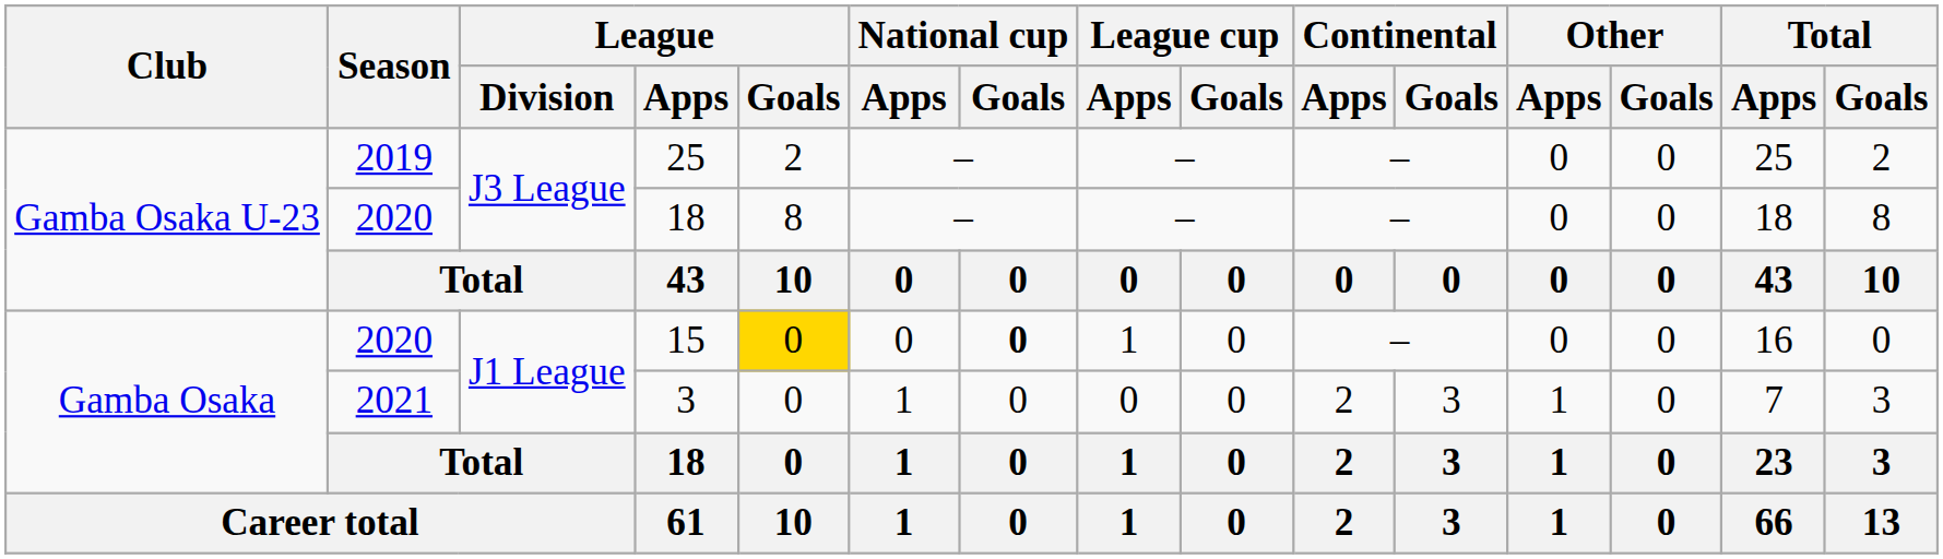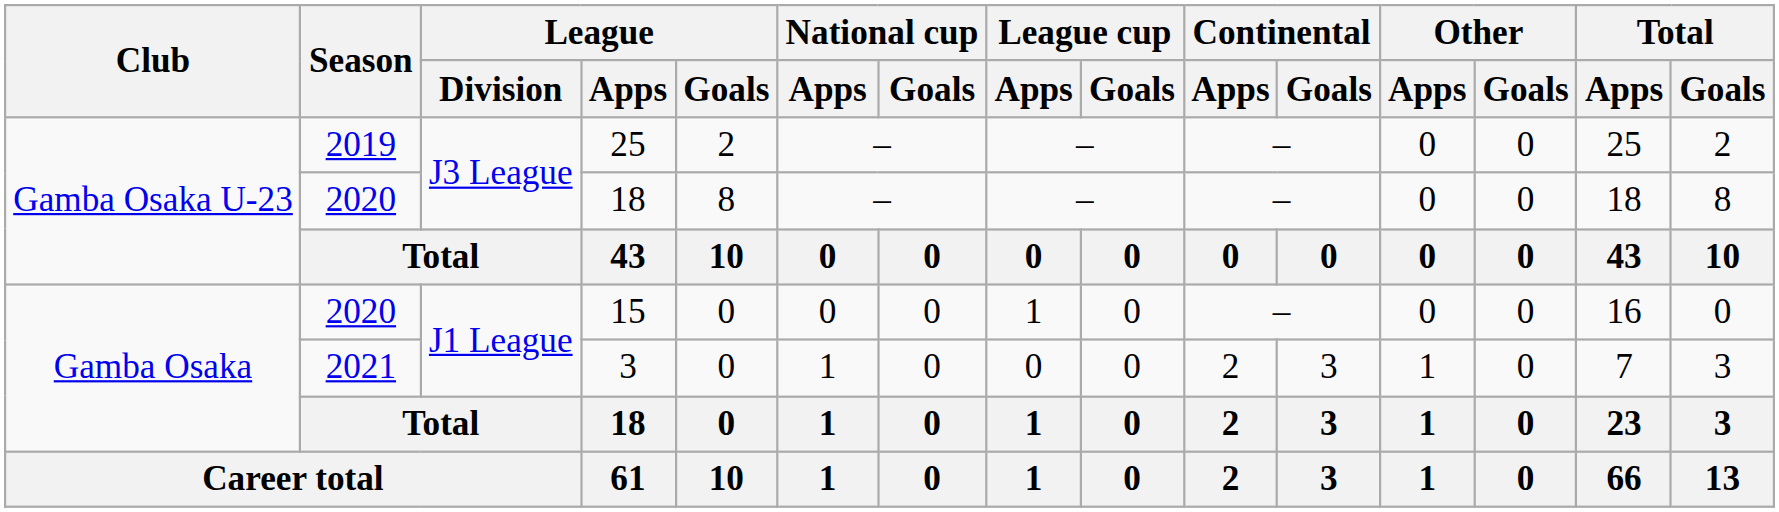15 | League / Goals: gold background -> no background
15 | National cup / Goals: bold -> normal
